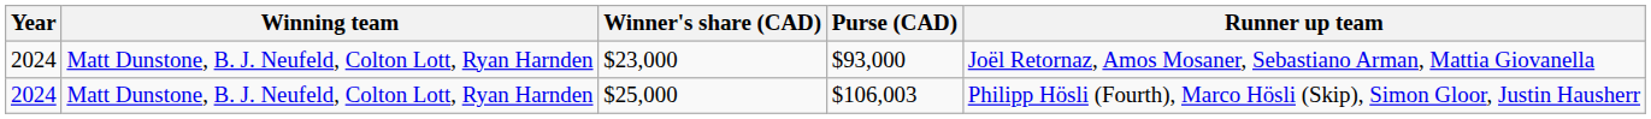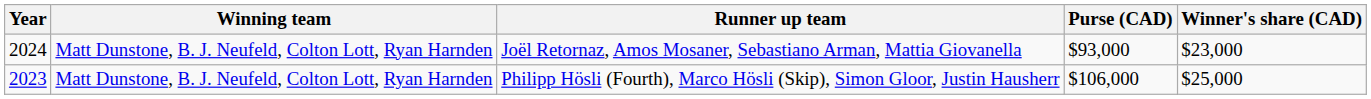columns swapped: Runner up team <-> Winner's share (CAD)
row 3 | Year: 2024 -> 2023
row 3 | Purse (CAD): $106,003 -> $106,000
